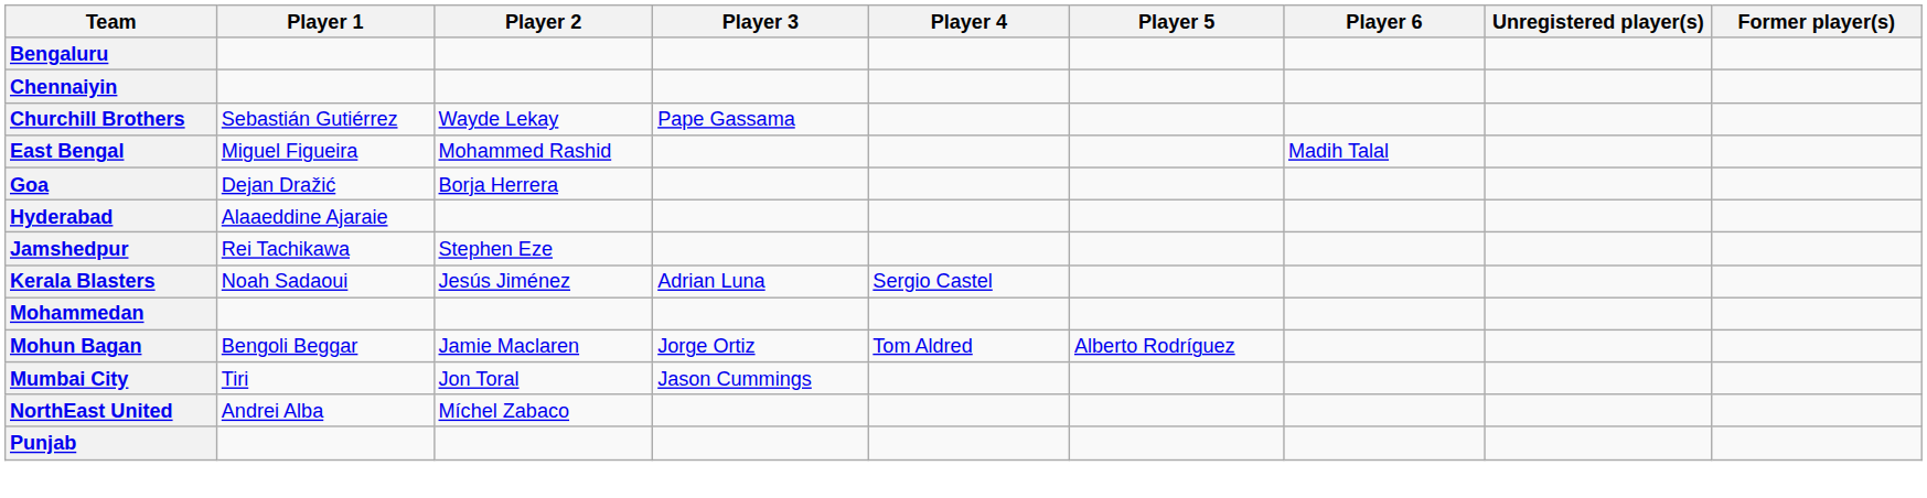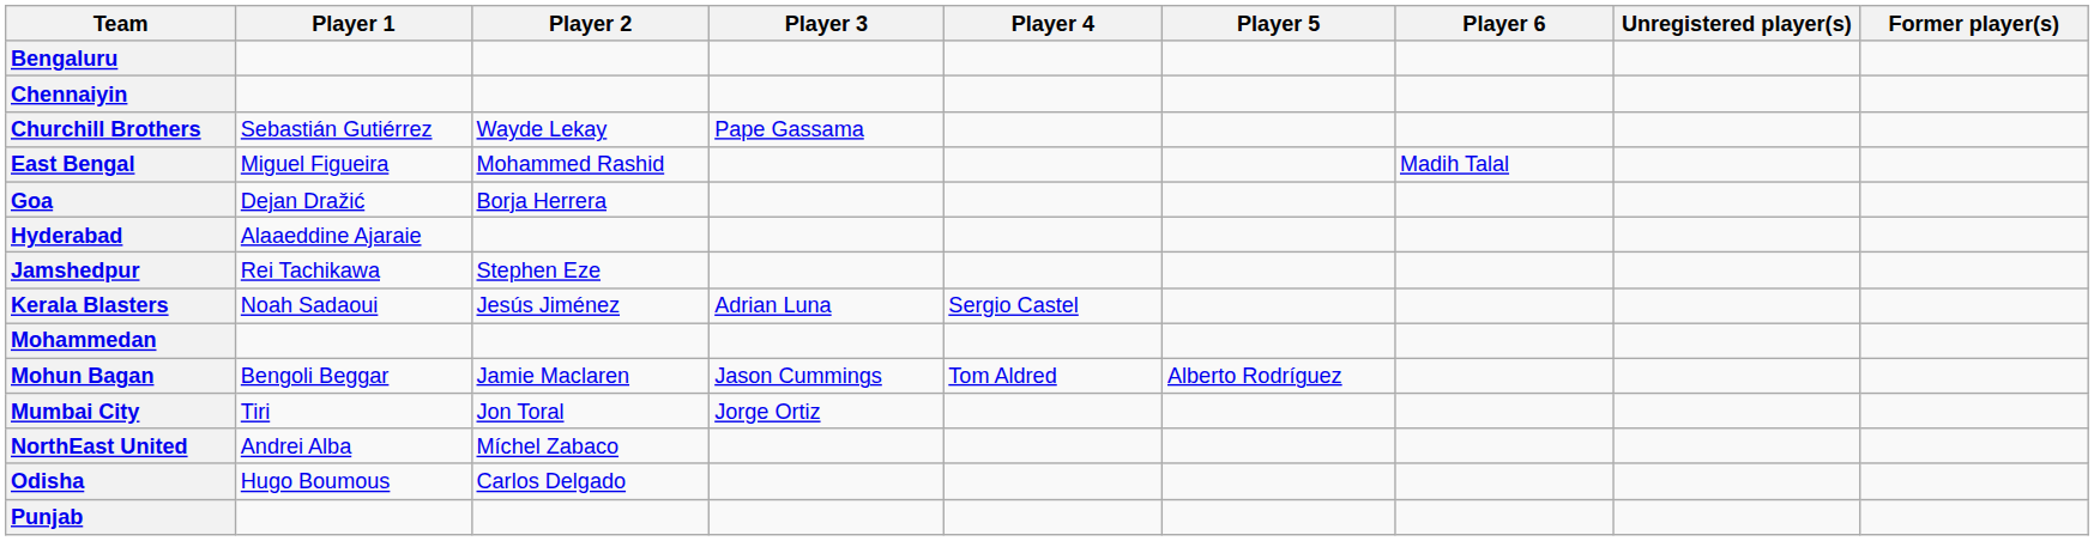Mohun Bagan | Player 3: Jorge Ortiz -> Jason Cummings
Mumbai City | Player 3: Jason Cummings -> Jorge Ortiz
+ row: Odisha | Hugo Boumous | Carlos Delgado
